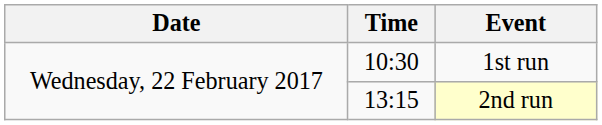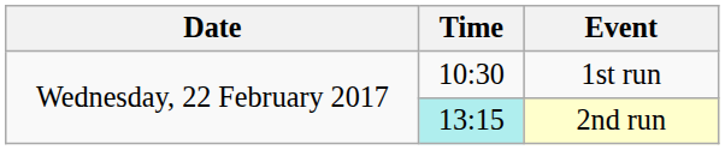2nd run | Time: no background -> paleturquoise background
